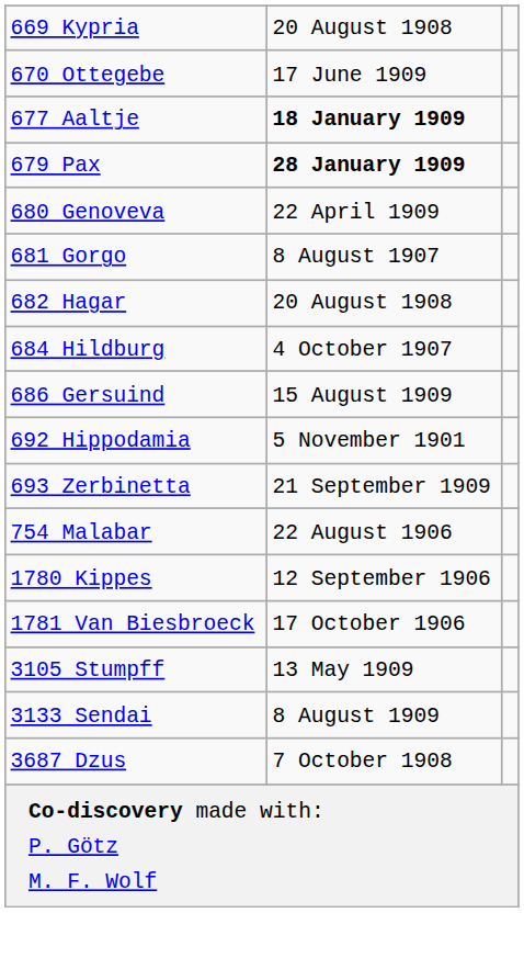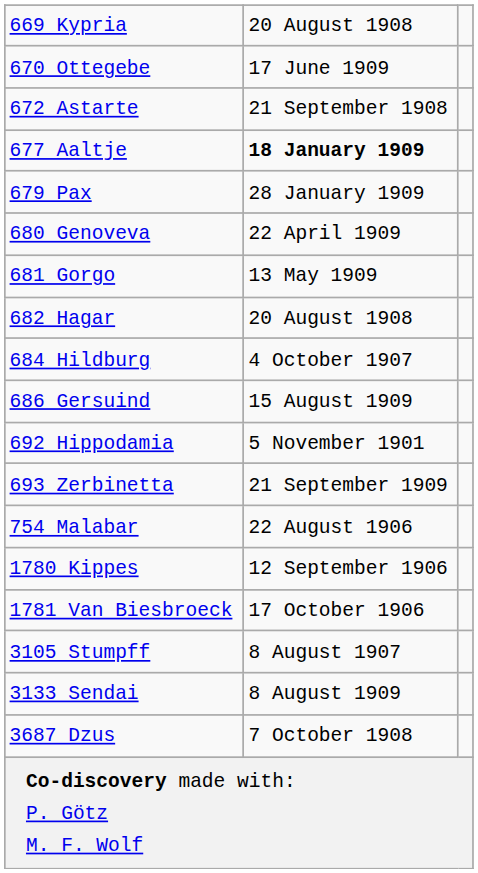+ row: 672 Astarte | 21 September 1908
679 Pax | column 2: bold -> normal
681 Gorgo | column 2: 8 August 1907 -> 13 May 1909
3105 Stumpff | column 2: 13 May 1909 -> 8 August 1907
